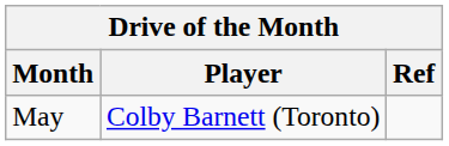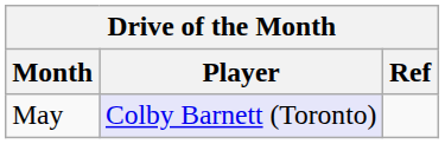May | Player: no background -> lavender background
